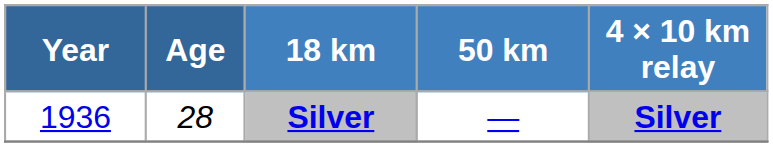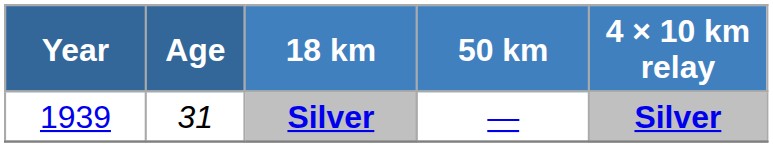row 2 | Year: 1936 -> 1939
row 2 | Age: 28 -> 31
